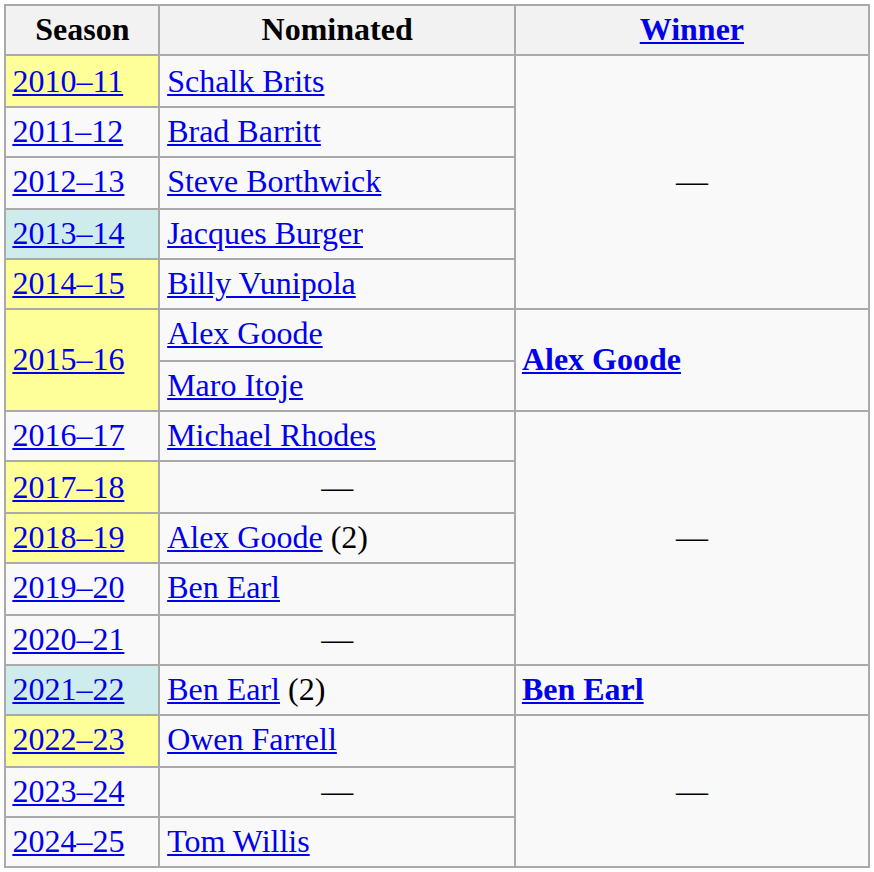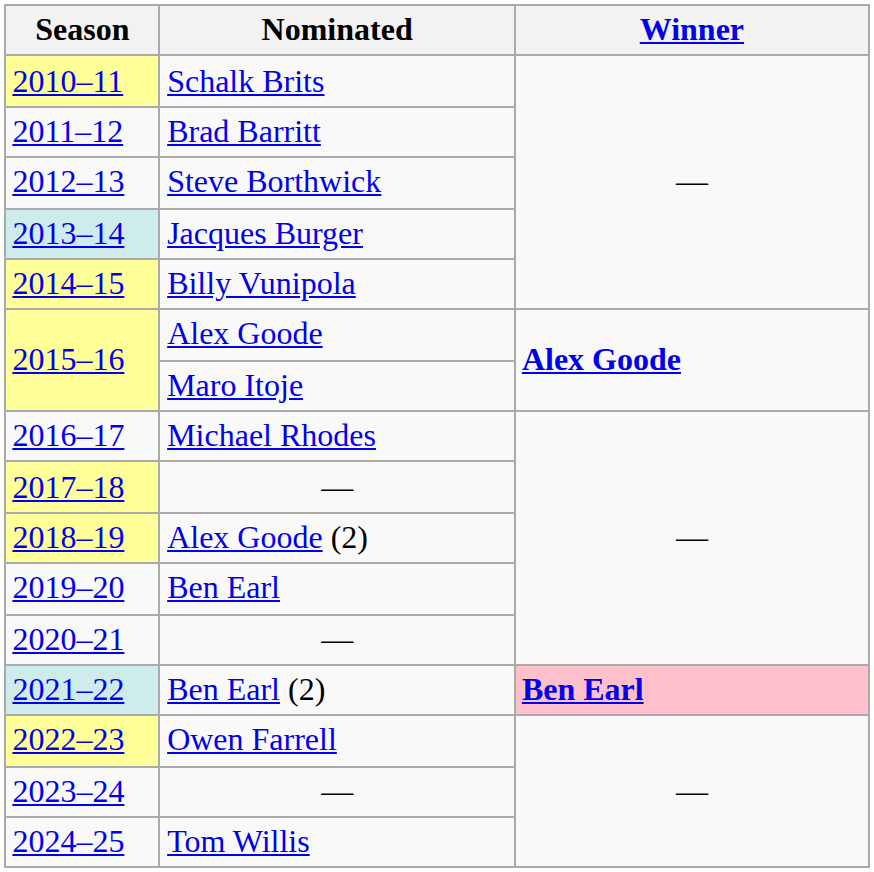2021–22 | Winner: no background -> pink background
